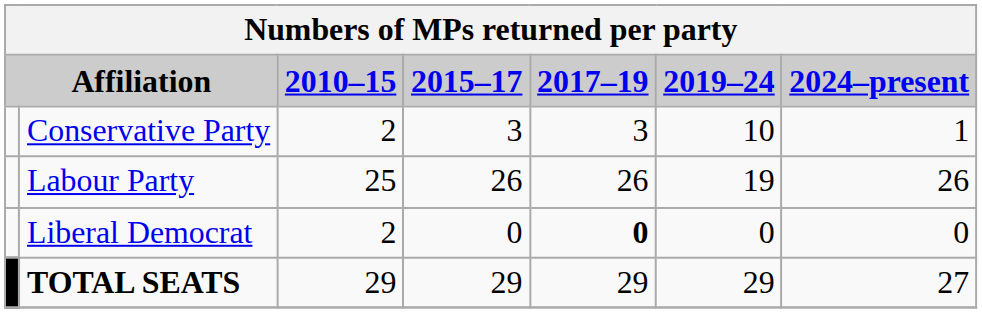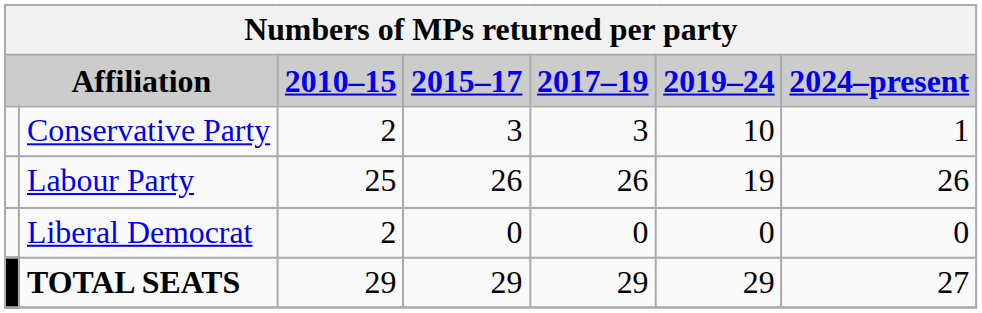Liberal Democrat | 2017–19: bold -> normal
